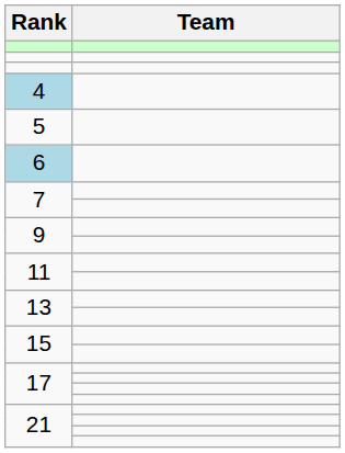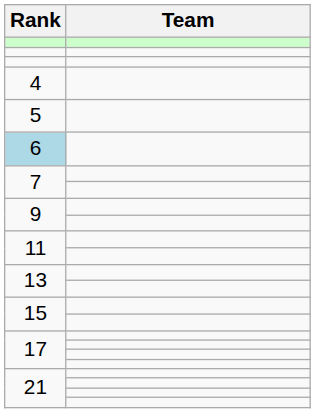row 5 | Rank: lightblue background -> no background
